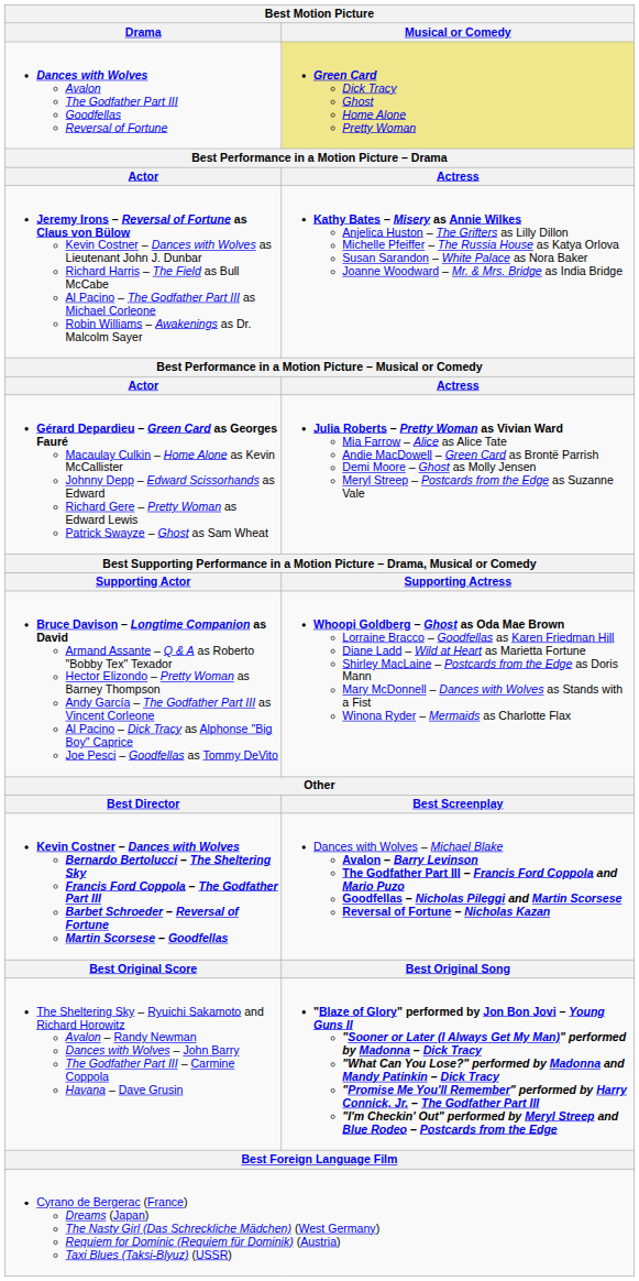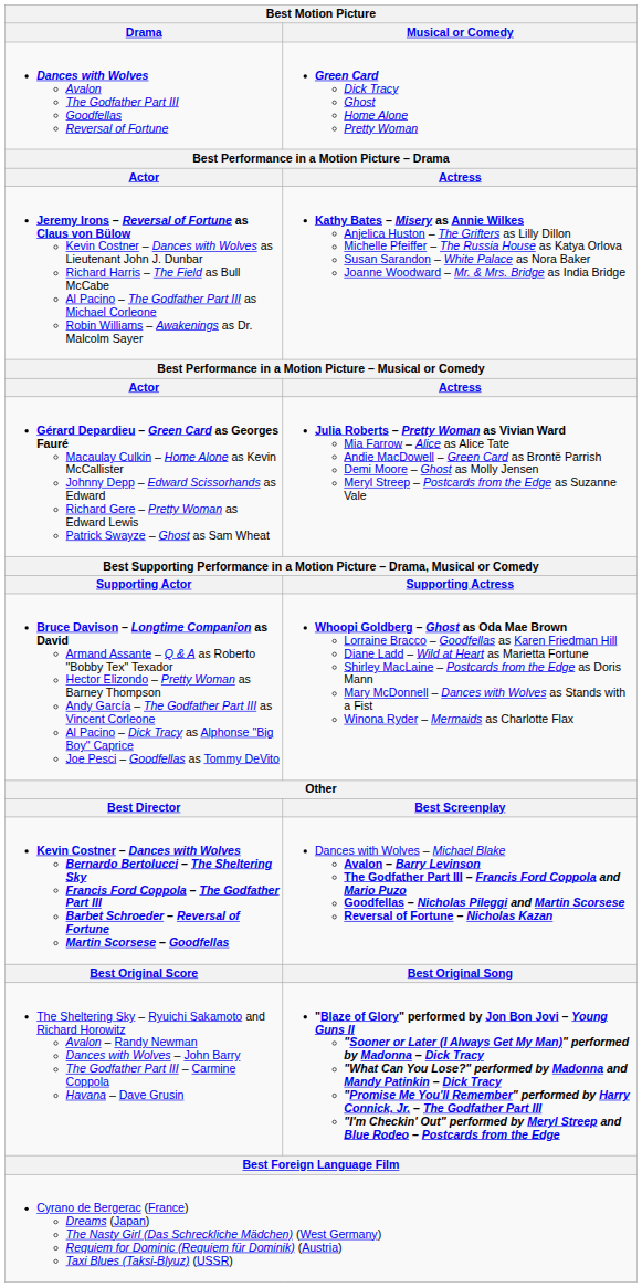row 3 | Musical or Comedy: khaki background -> no background
